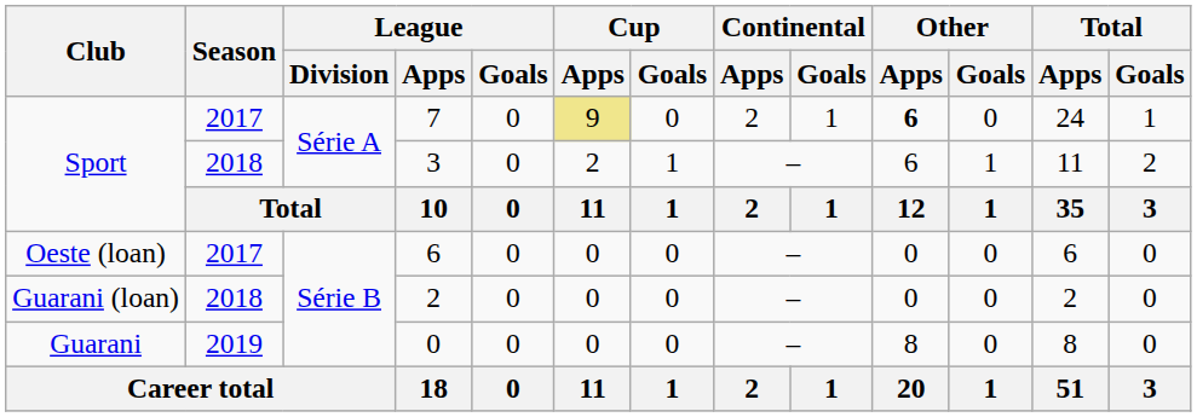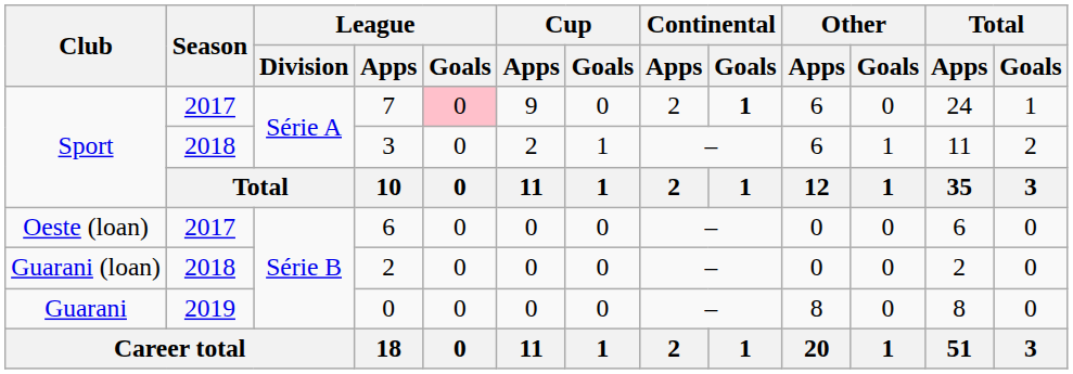7 | League / Goals: no background -> pink background
7 | Cup / Apps: khaki background -> no background
7 | Continental / Goals: normal -> bold
7 | Other / Apps: bold -> normal
